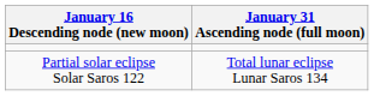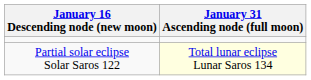row 3 | January 31 Ascending node (full moon): no background -> lightyellow background
